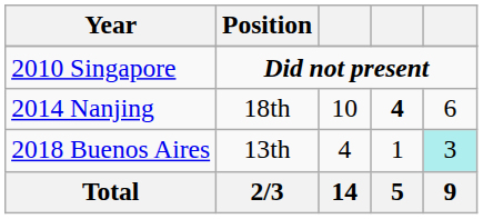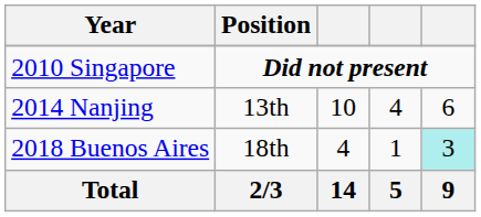2014 Nanjing | Position: 18th -> 13th
2014 Nanjing | column 4: bold -> normal
2018 Buenos Aires | Position: 13th -> 18th
